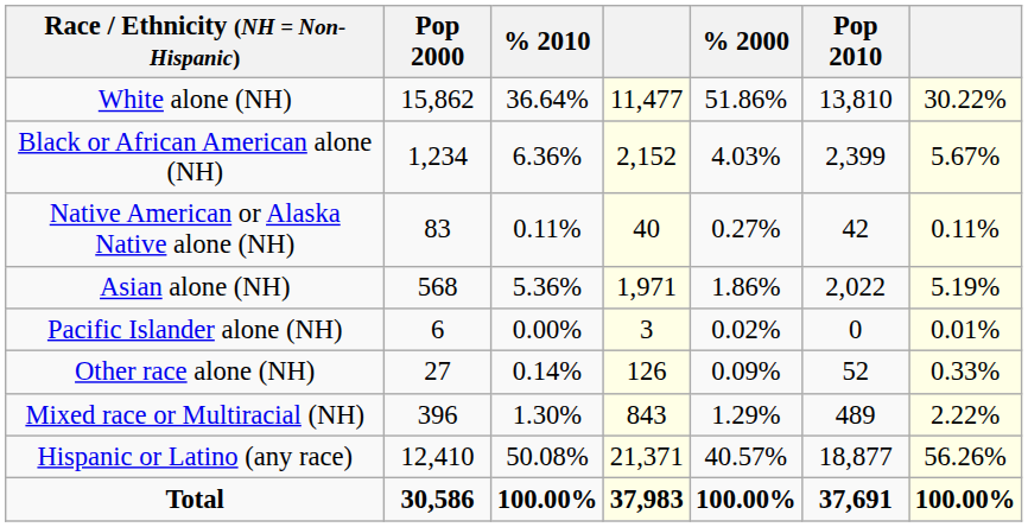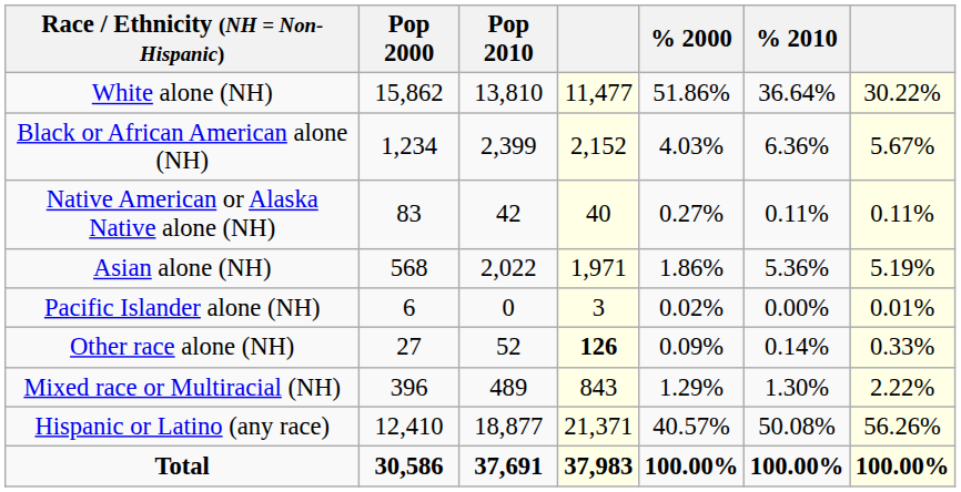columns swapped: Pop 2010 <-> % 2010
Other race alone (NH) | column 4: normal -> bold
